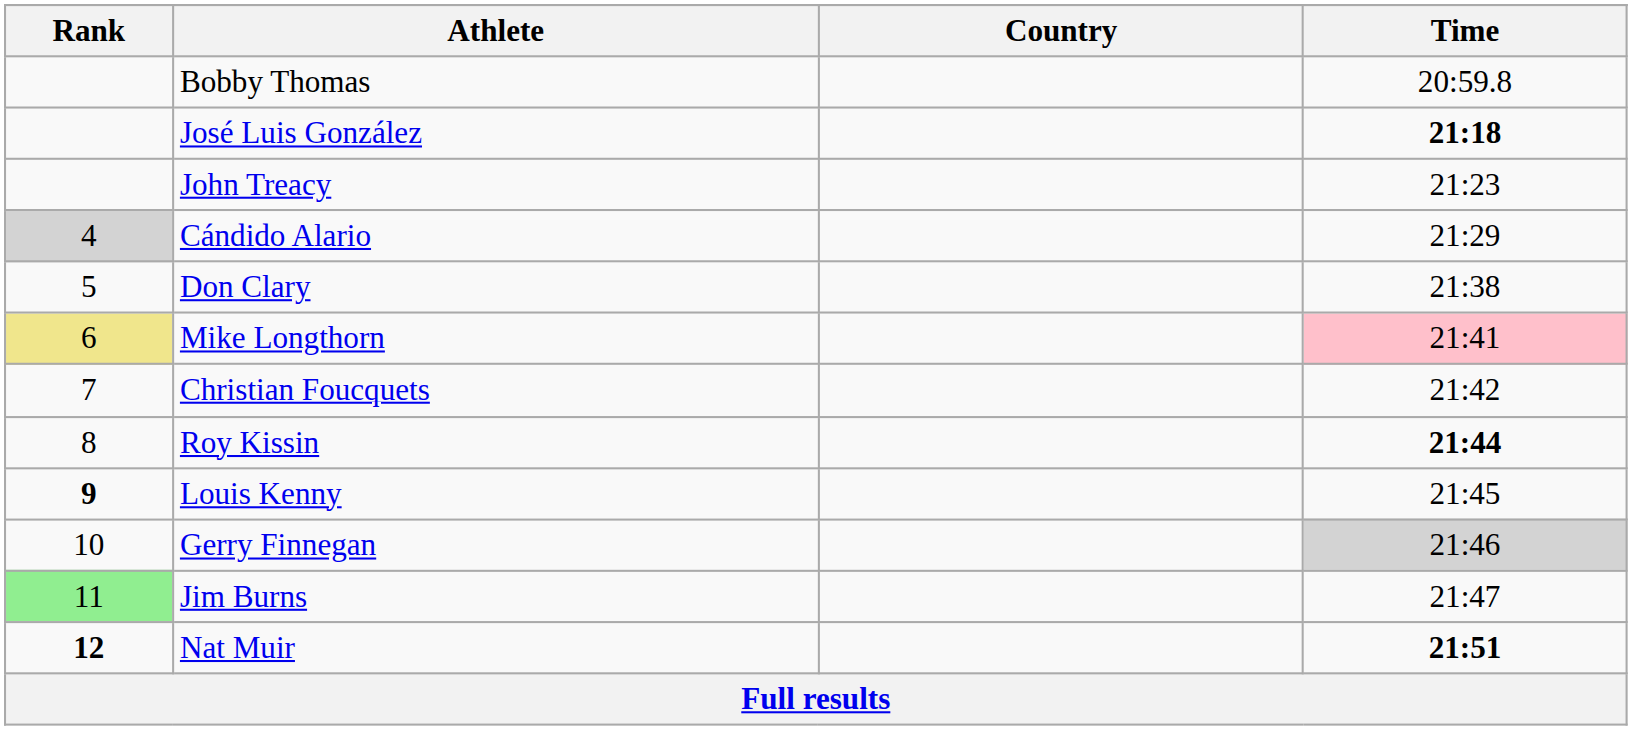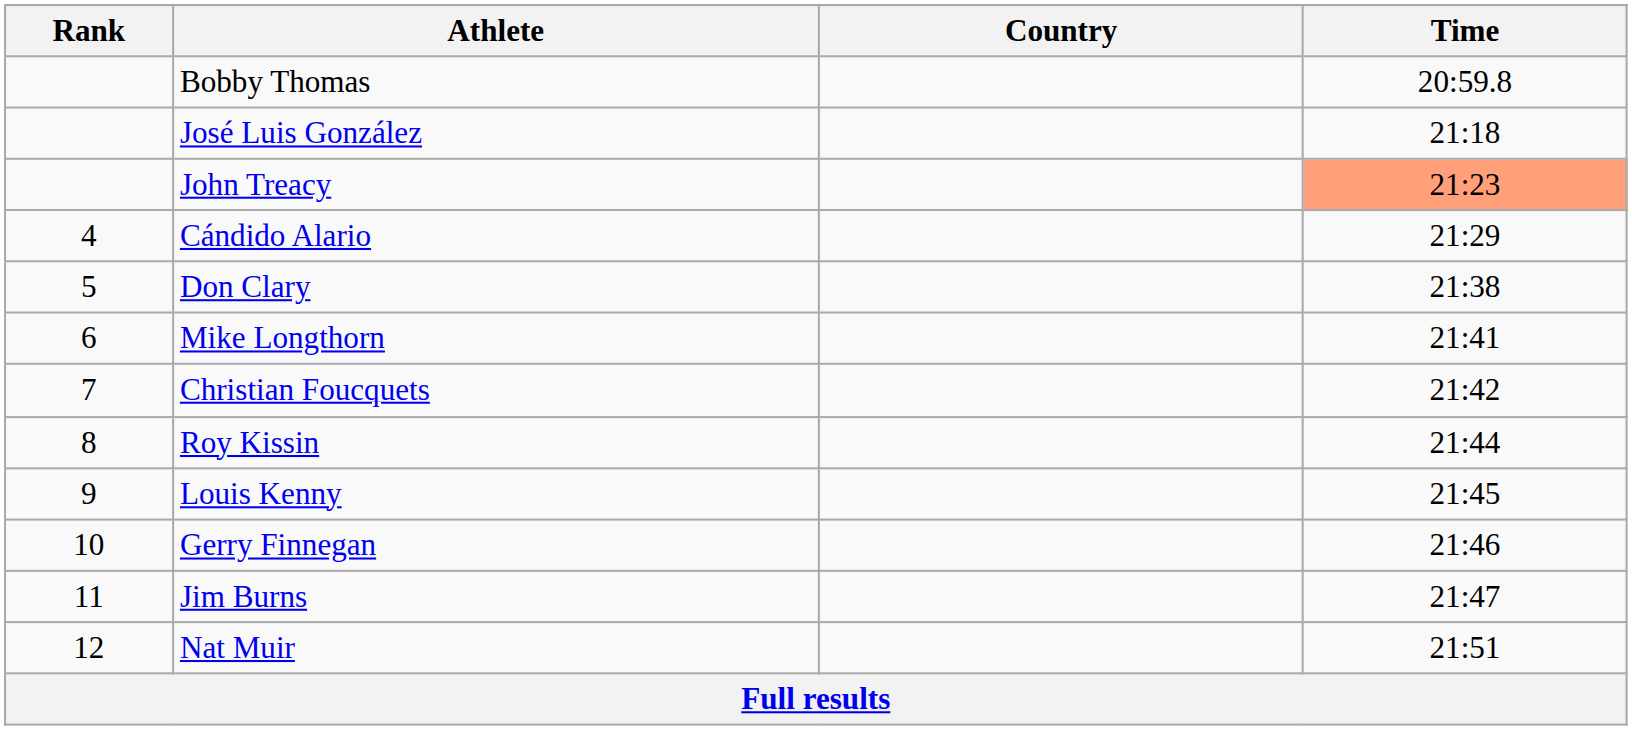José Luis González | Time: bold -> normal
John Treacy | Time: no background -> lightsalmon background
Cándido Alario | Rank: lightgrey background -> no background
Mike Longthorn | Rank: khaki background -> no background
Mike Longthorn | Time: pink background -> no background
Roy Kissin | Time: bold -> normal
Louis Kenny | Rank: bold -> normal
Gerry Finnegan | Time: lightgrey background -> no background
Jim Burns | Rank: lightgreen background -> no background
Nat Muir | Rank: bold -> normal
Nat Muir | Time: bold -> normal
